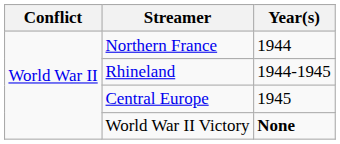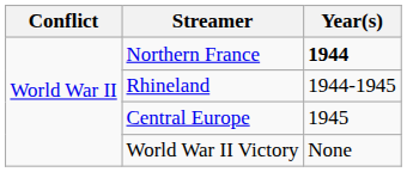Northern France | Year(s): normal -> bold
World War II Victory | Year(s): bold -> normal
